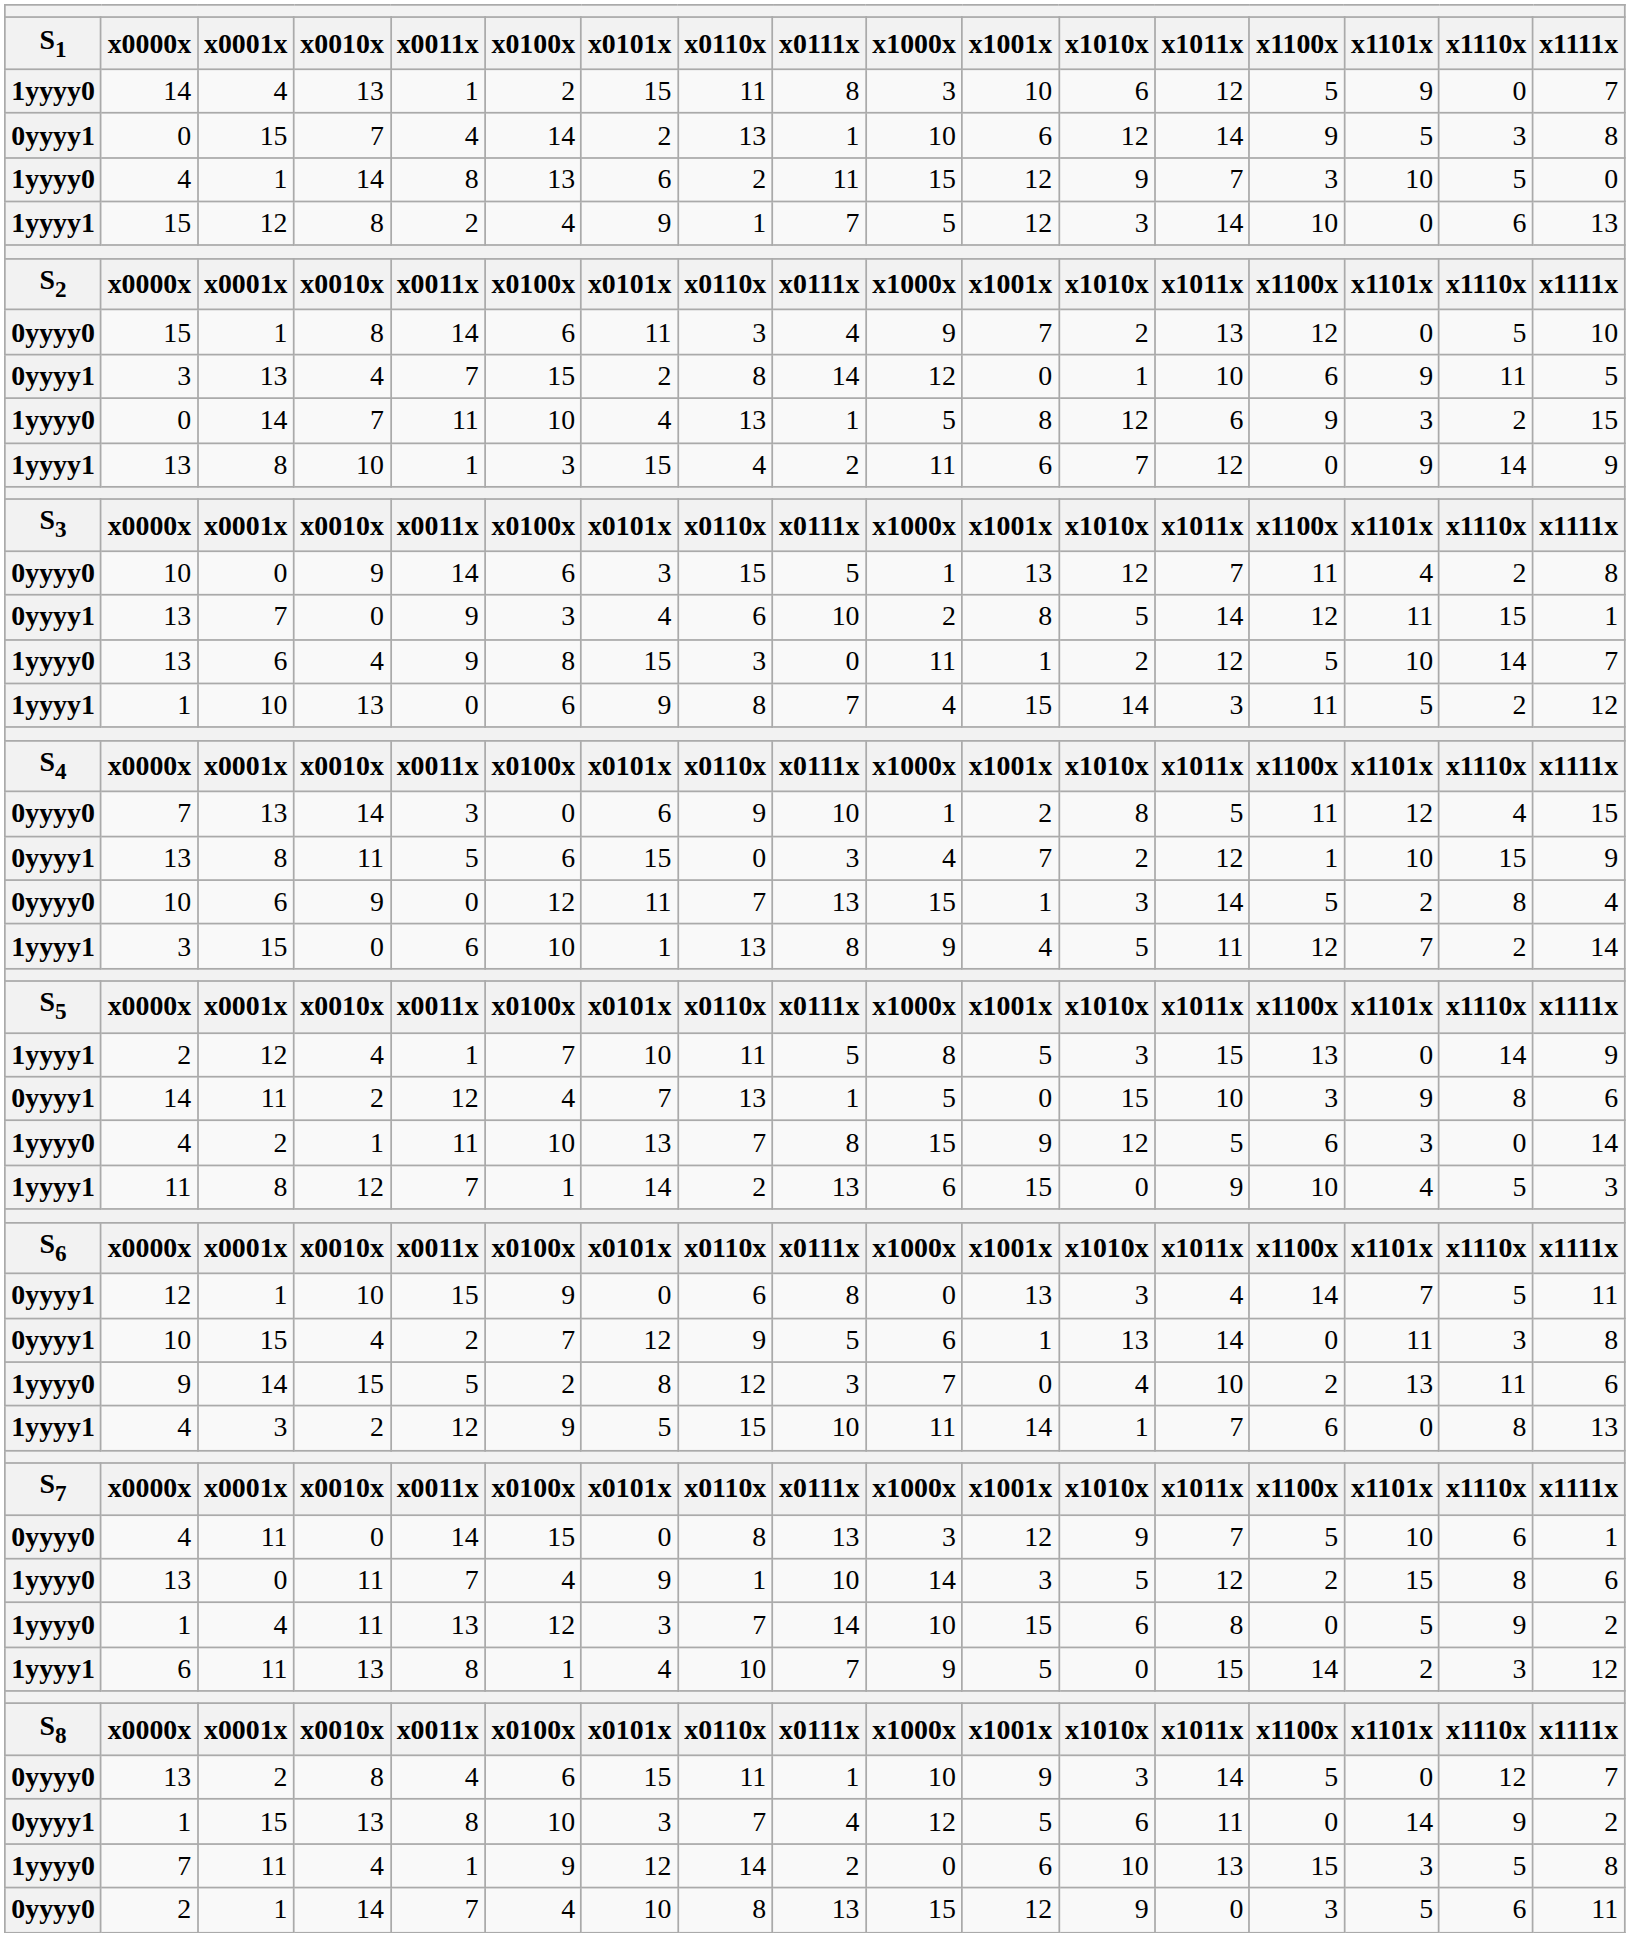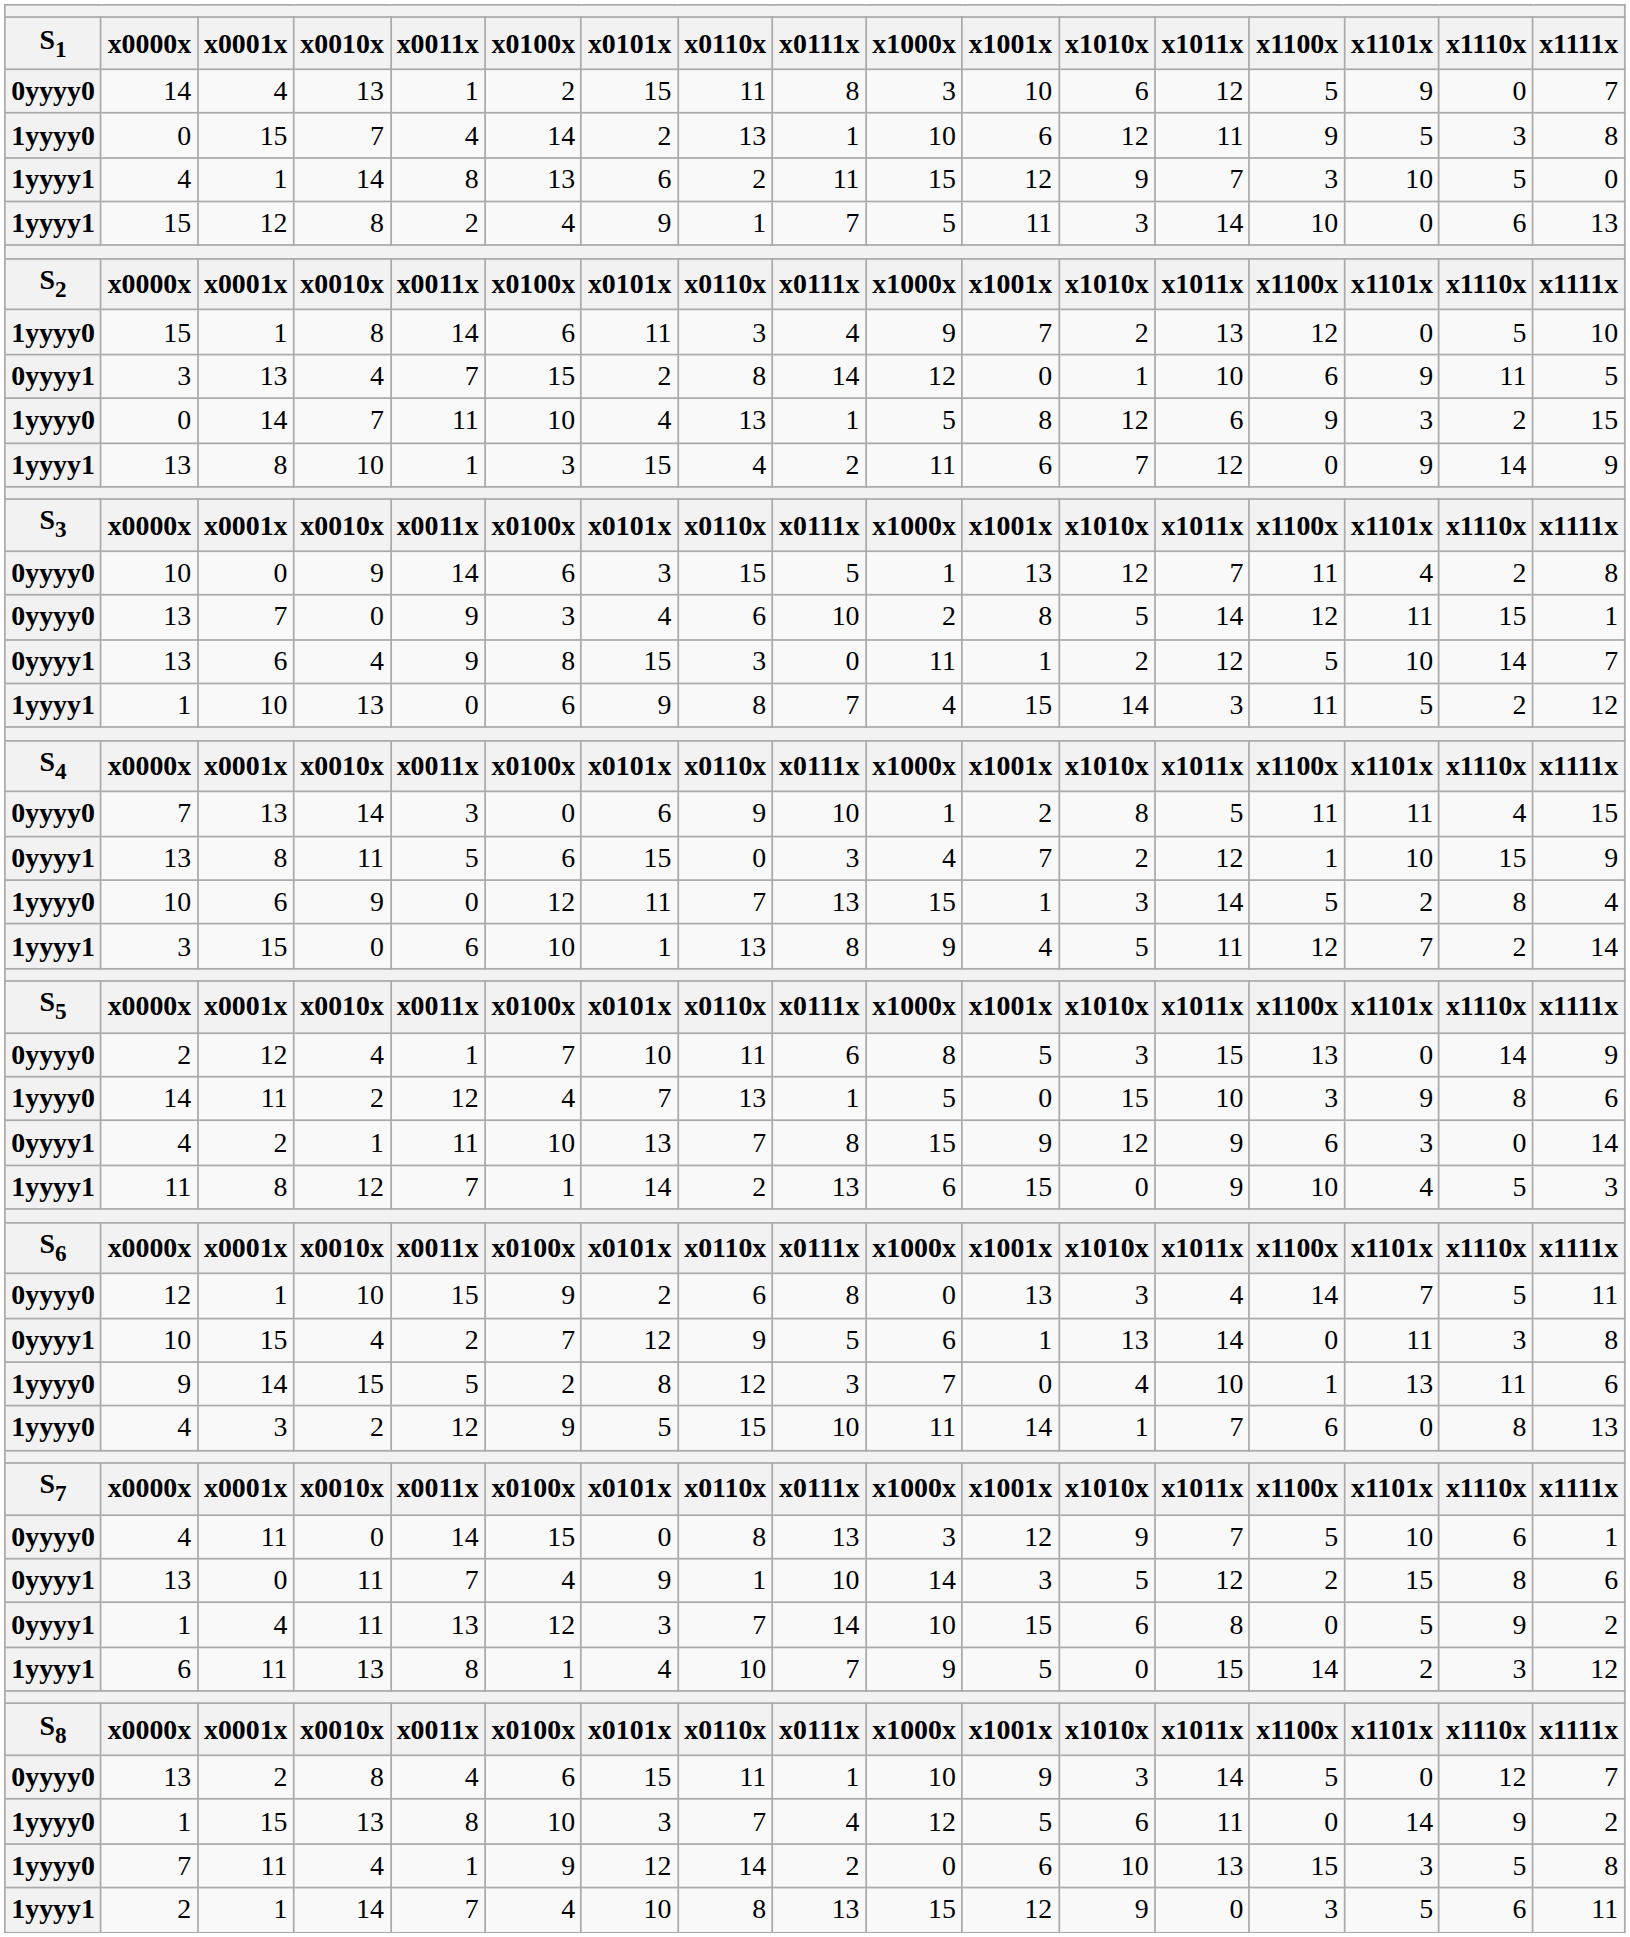row 3 | S1: 1yyyy0 -> 0yyyy0
row 4 | S1: 0yyyy1 -> 1yyyy0
row 4 | x1011x: 14 -> 11
row 5 | S1: 1yyyy0 -> 1yyyy1
row 6 | x1001x: 12 -> 11
row 9 | S1: 0yyyy0 -> 1yyyy0
row 16 | S1: 0yyyy1 -> 0yyyy0
row 17 | S1: 1yyyy0 -> 0yyyy1
row 21 | x1101x: 12 -> 11
row 23 | S1: 0yyyy0 -> 1yyyy0
row 27 | S1: 1yyyy1 -> 0yyyy0
row 27 | x0111x: 5 -> 6
row 28 | S1: 0yyyy1 -> 1yyyy0
row 29 | S1: 1yyyy0 -> 0yyyy1
row 29 | x1011x: 5 -> 9
row 33 | S1: 0yyyy1 -> 0yyyy0
row 33 | x0101x: 0 -> 2
row 35 | x1100x: 2 -> 1
row 36 | S1: 1yyyy1 -> 1yyyy0
row 40 | S1: 1yyyy0 -> 0yyyy1
row 41 | S1: 1yyyy0 -> 0yyyy1
row 46 | S1: 0yyyy1 -> 1yyyy0
row 48 | S1: 0yyyy0 -> 1yyyy1
